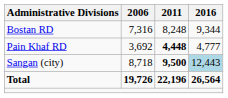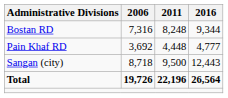Pain Khaf RD | 2011: bold -> normal
Sangan (city) | 2011: bold -> normal
Sangan (city) | 2016: lightblue background -> no background
